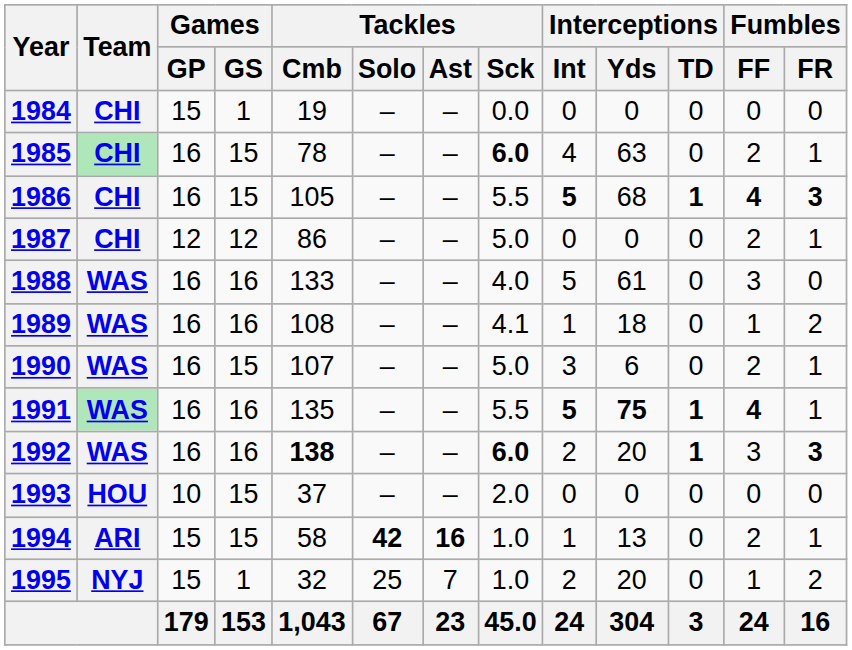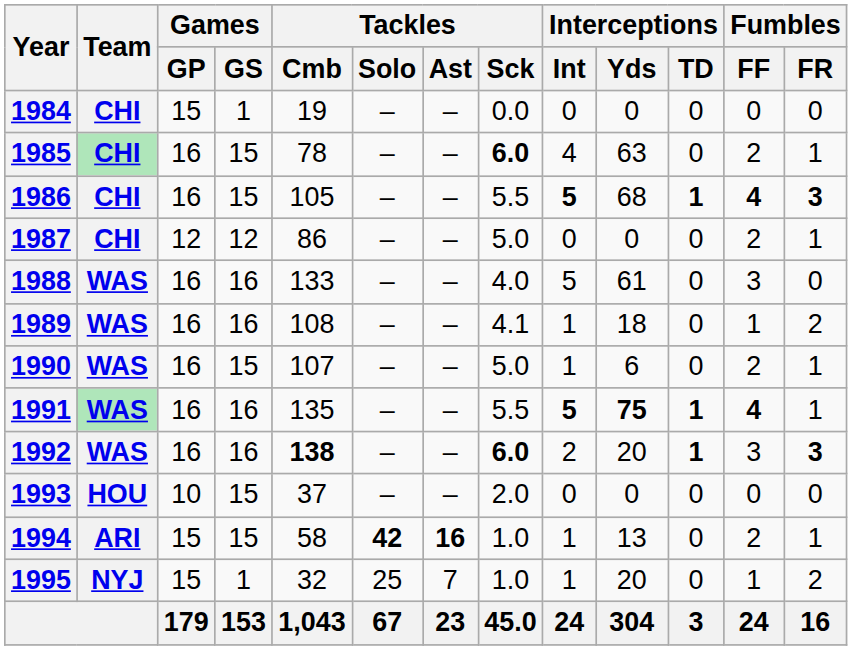1990 | Interceptions / Int: 3 -> 1
1995 | Interceptions / Int: 2 -> 1
